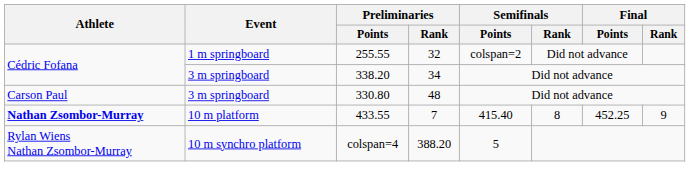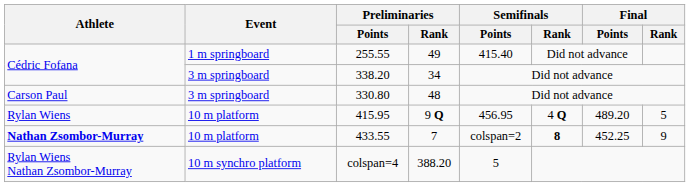255.55 | Preliminaries / Rank: 32 -> 49
255.55 | Semifinals / Points: colspan=2 -> 415.40
+ row: Rylan Wiens | 10 m platform | 415.95 | 9 Q | 456.95 | 4 Q | 489.20 | 5
433.55 | Semifinals / Points: 415.40 -> colspan=2
433.55 | Semifinals / Rank: normal -> bold
